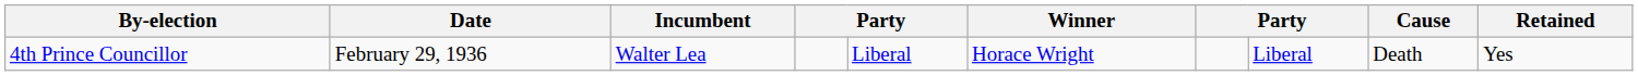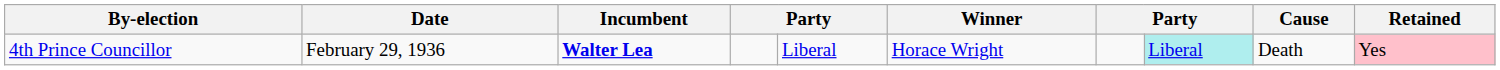4th Prince Councillor | Incumbent: normal -> bold
4th Prince Councillor | column 8: no background -> paleturquoise background
4th Prince Councillor | Retained: no background -> pink background
